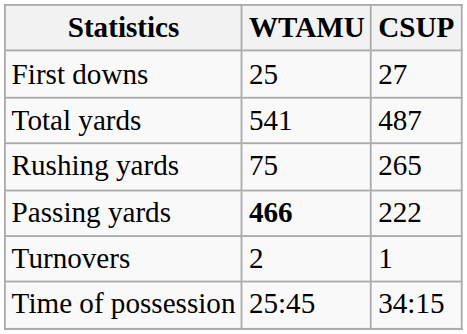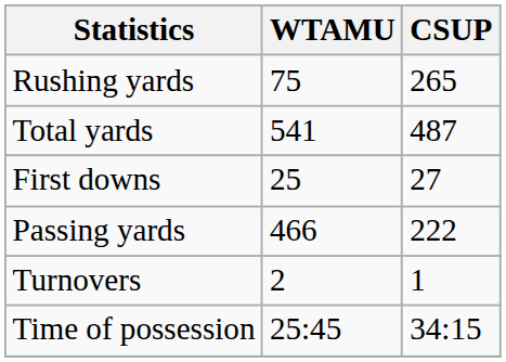rows swapped: First downs <-> Rushing yards
Passing yards | WTAMU: bold -> normal
